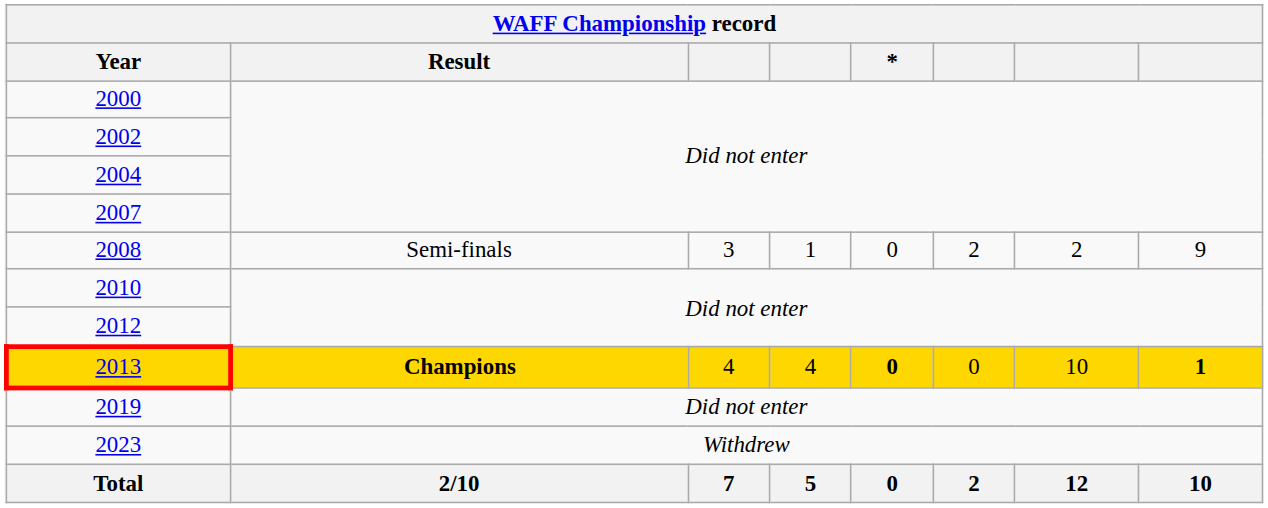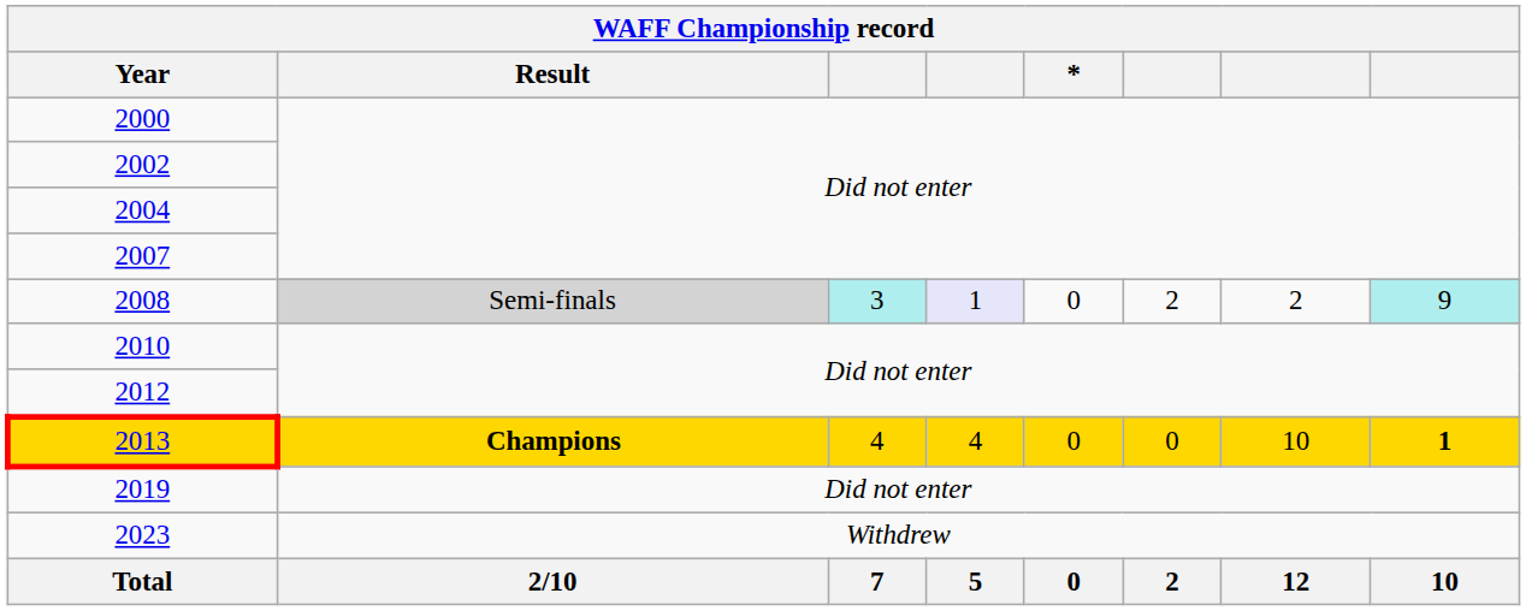2008 | Result: no background -> lightgrey background
2008 | column 3: no background -> paleturquoise background
2008 | column 4: no background -> lavender background
2008 | column 8: no background -> paleturquoise background
2013 | *: bold -> normal
